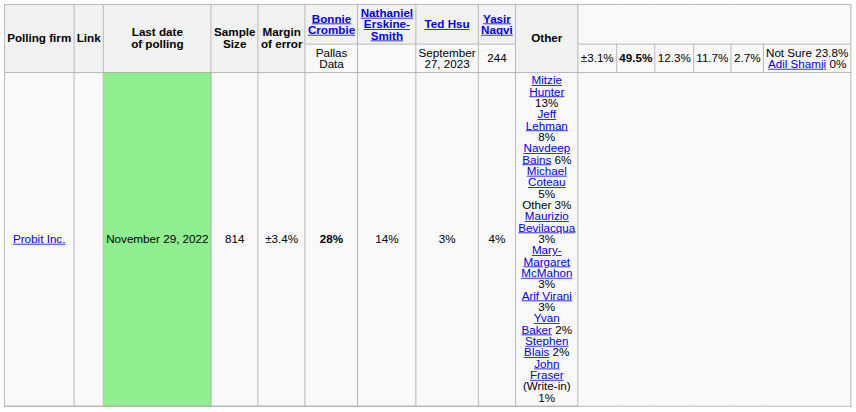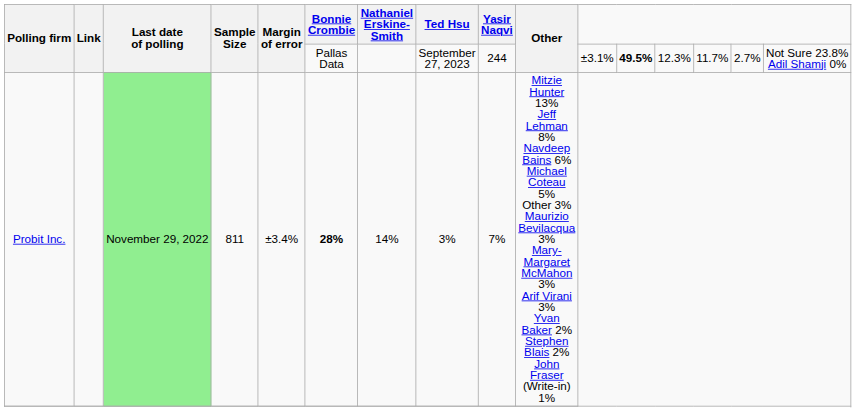Probit Inc. | Sample Size: 814 -> 811
Probit Inc. | Yasir Naqvi: 4% -> 7%
